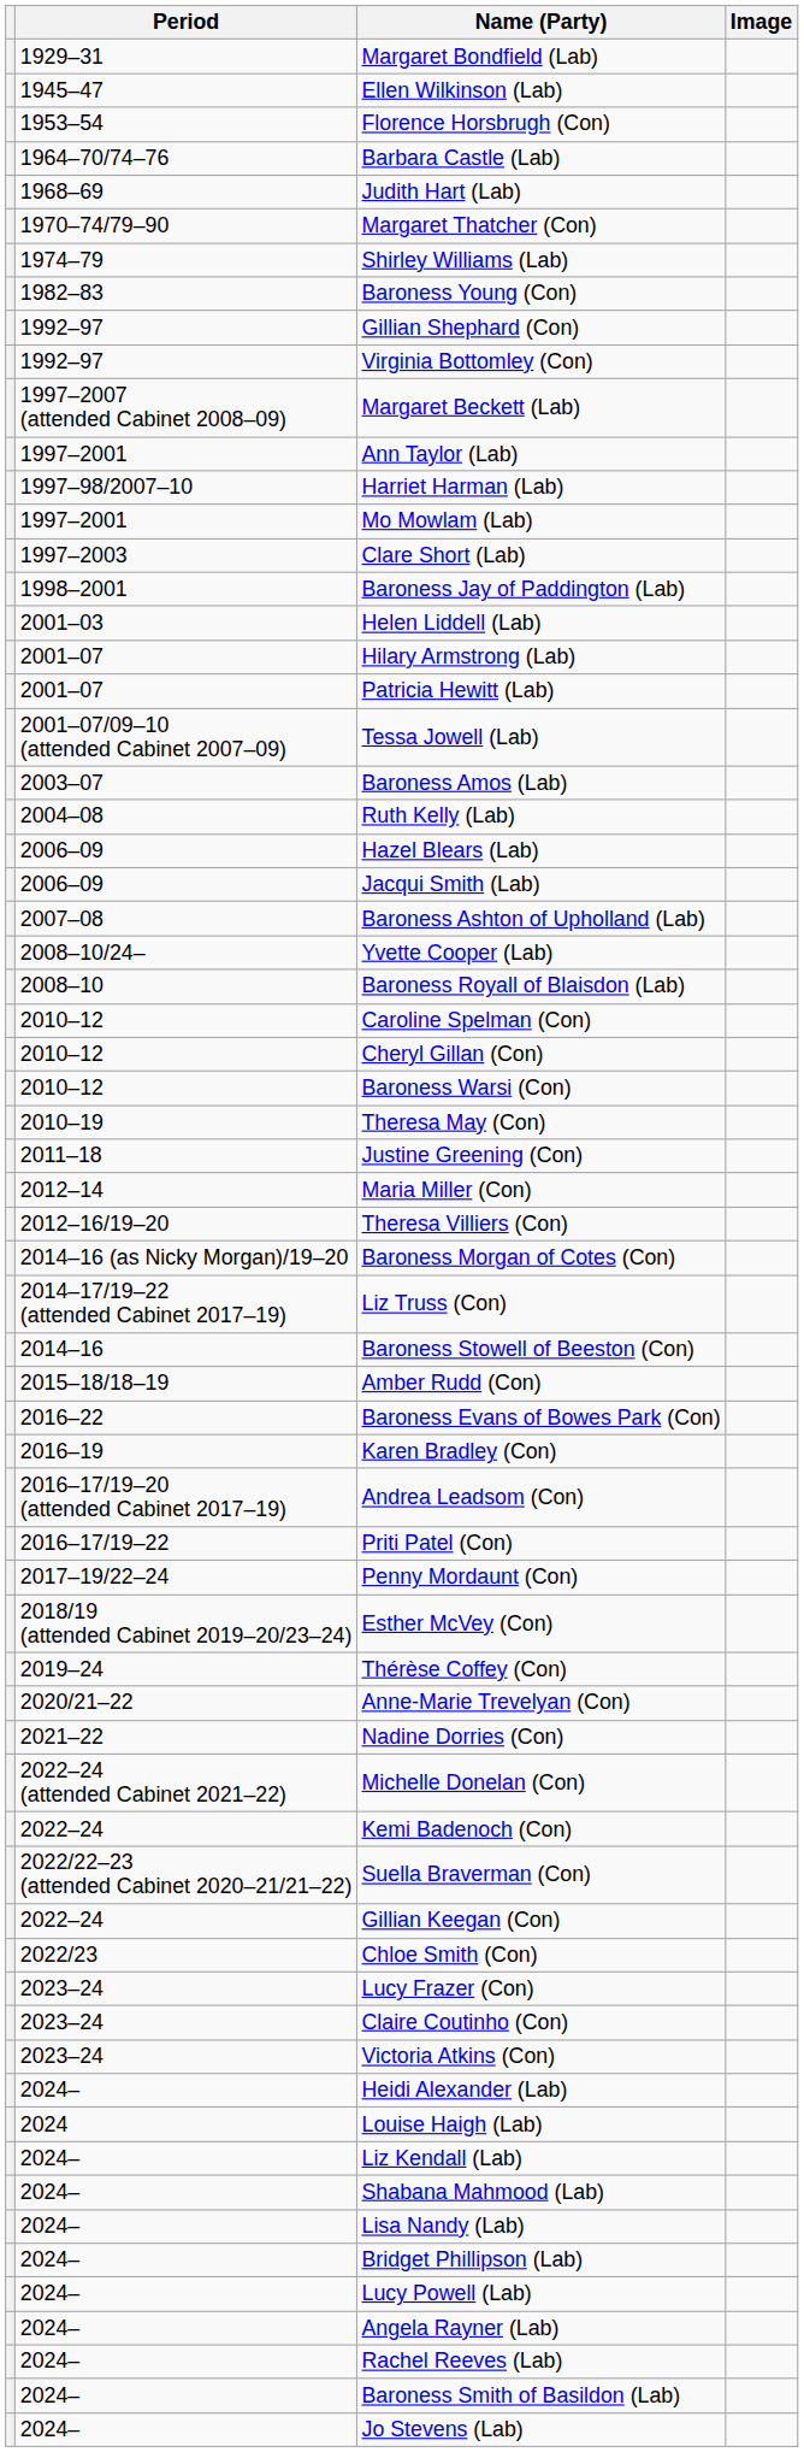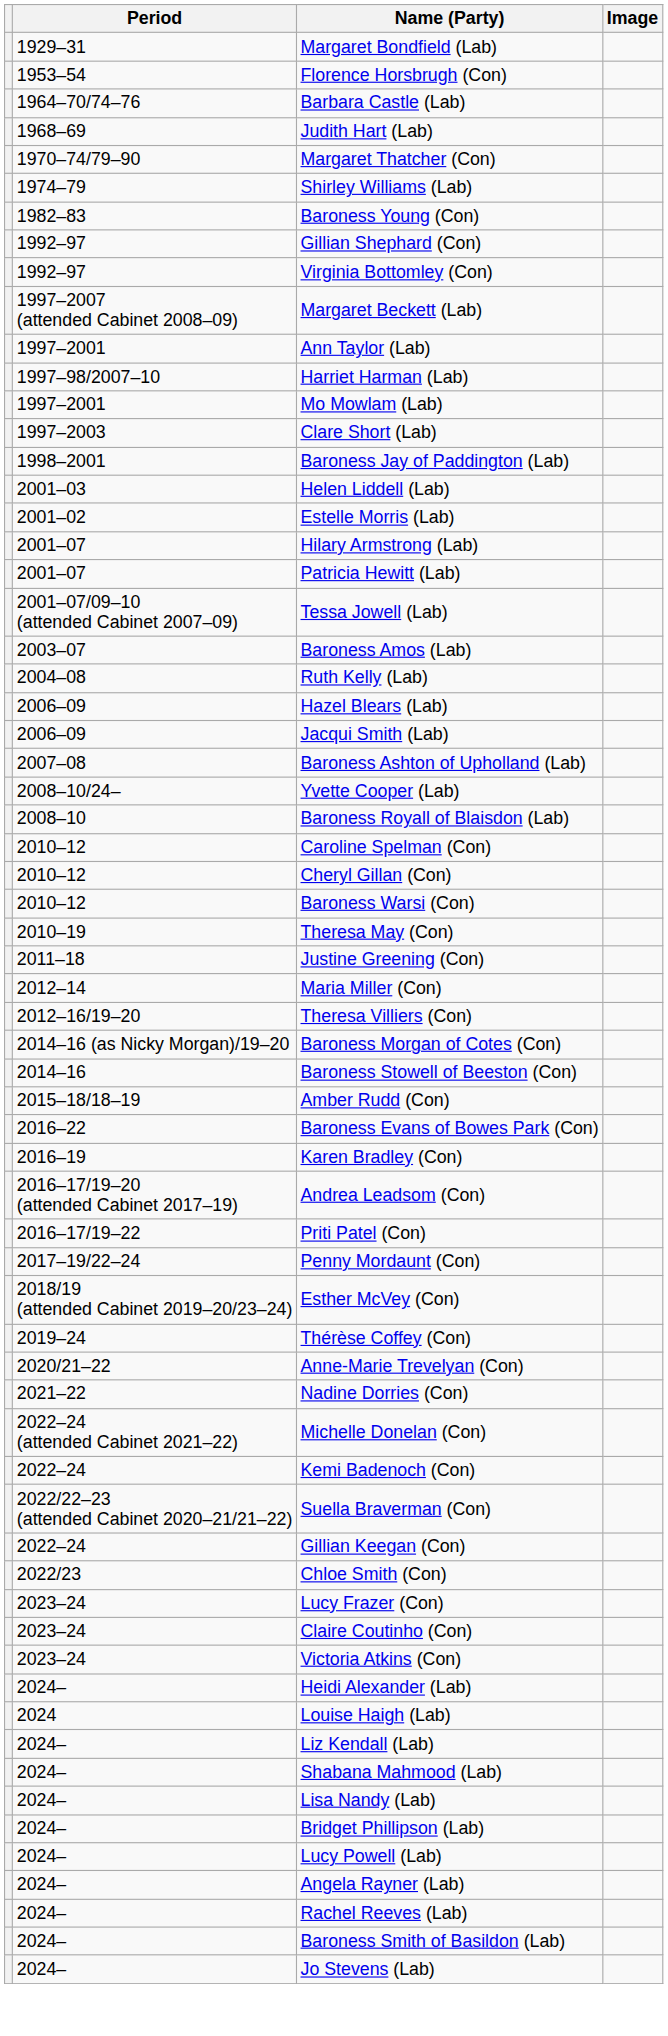- row: 1945–47 | Ellen Wilkinson (Lab)
+ row: 2001–02 | Estelle Morris (Lab)
- row: 2014–17/19–22 (attended Cabinet 2017–19) | Liz Truss (Con)
